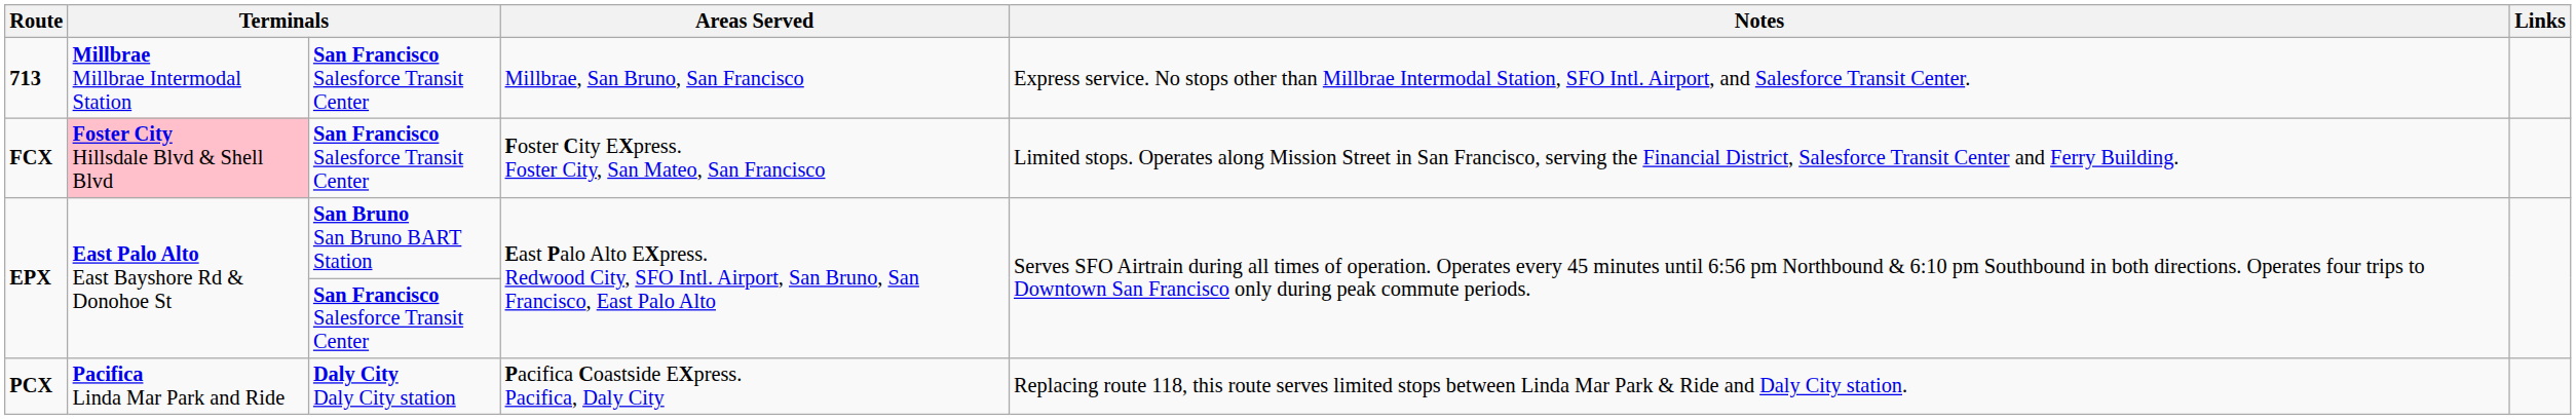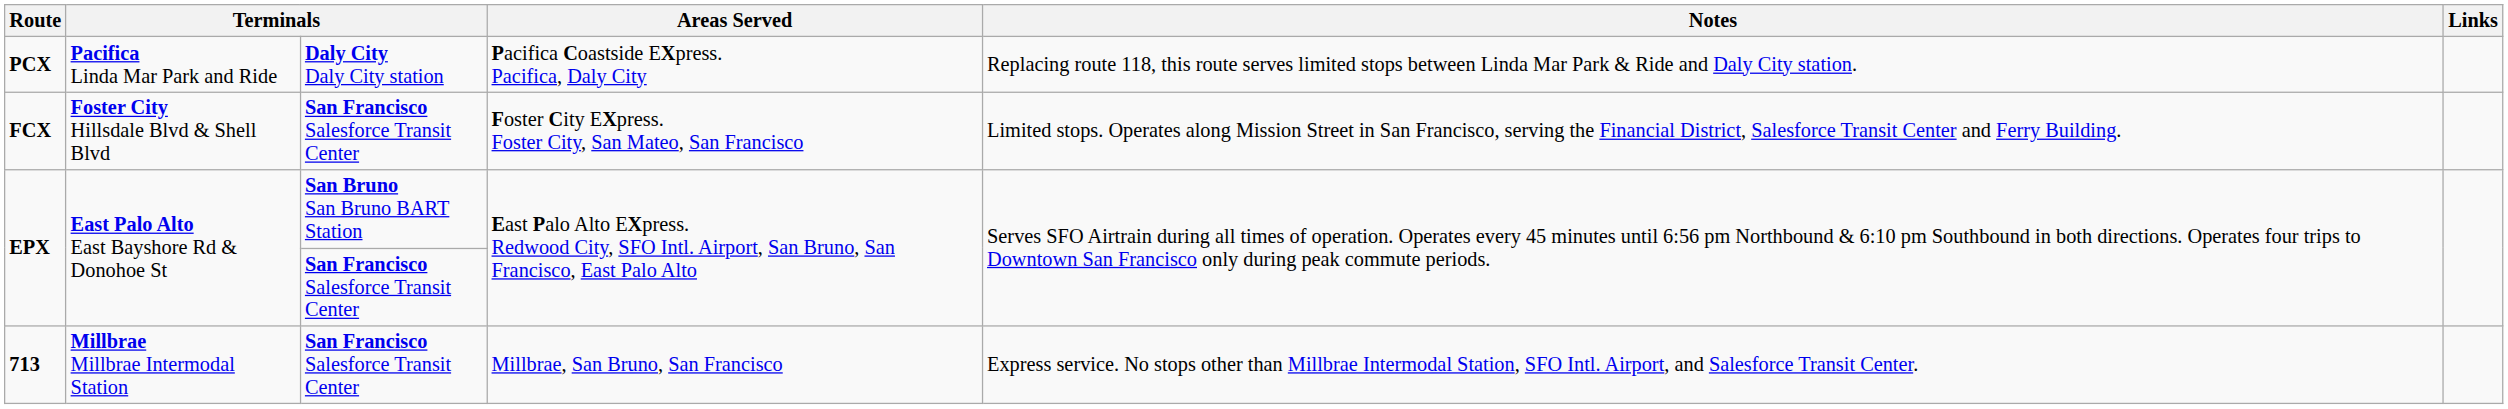rows swapped: 713 <-> PCX
FCX | column 2: pink background -> no background
